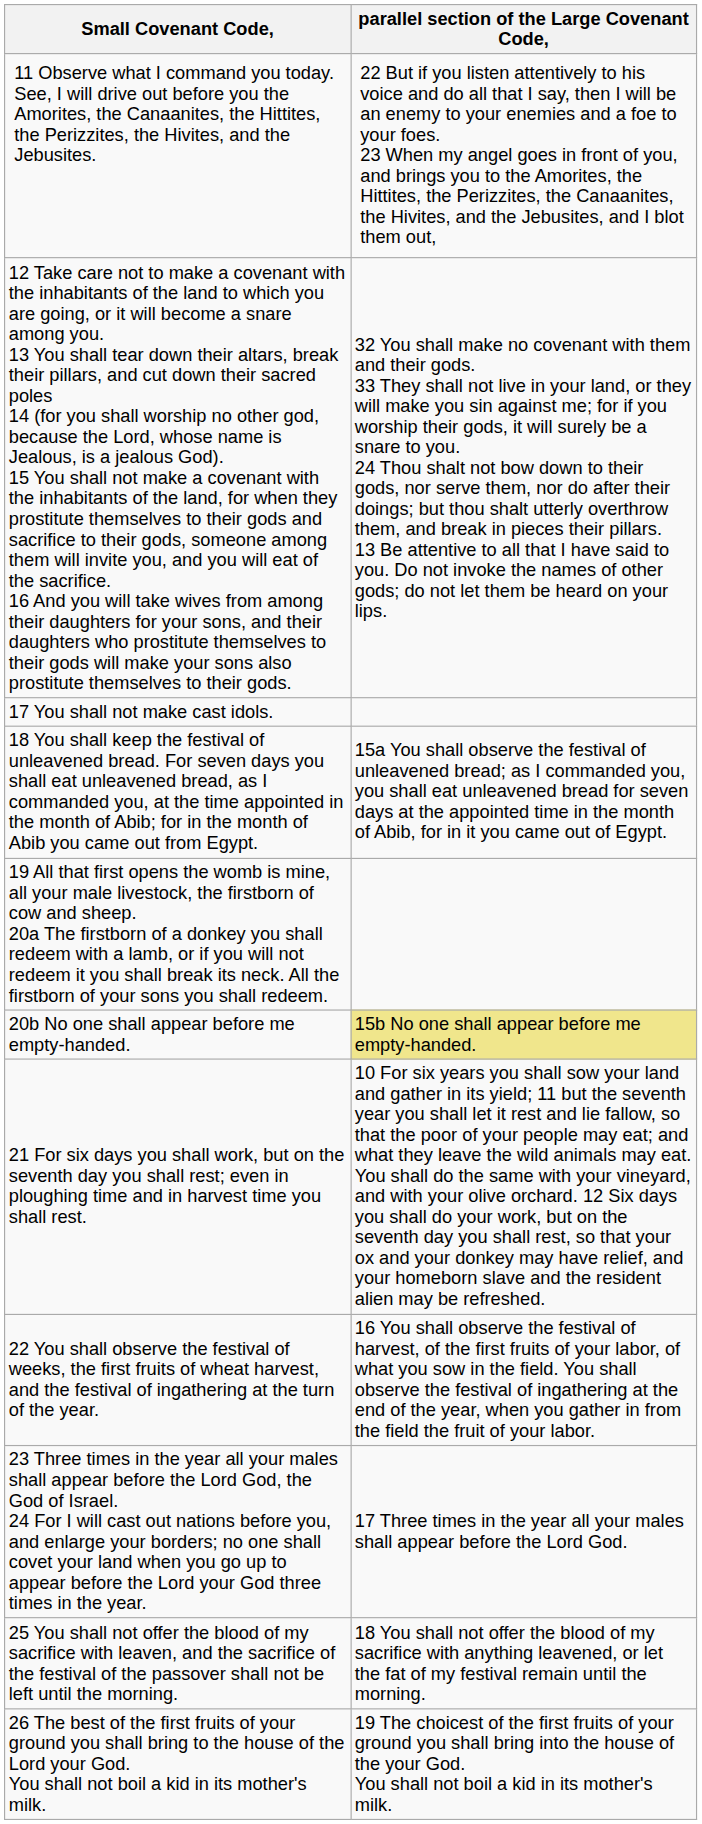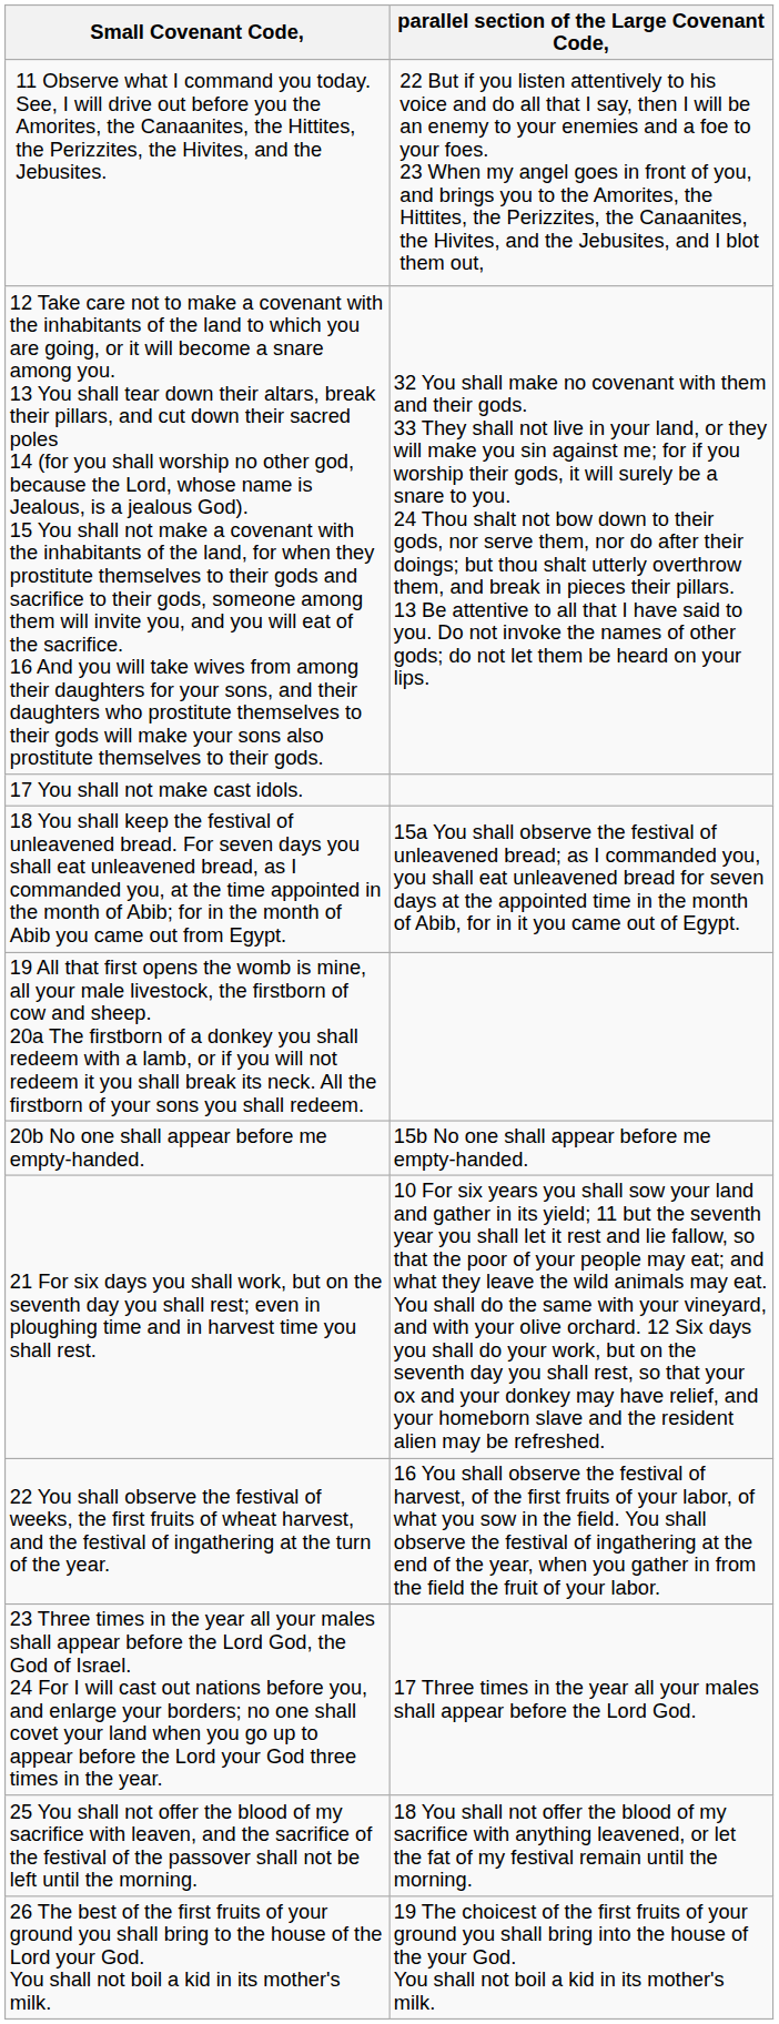20b No one shall appear before me empty-handed. | parallel section of the Large Covenant Code,: khaki background -> no background
